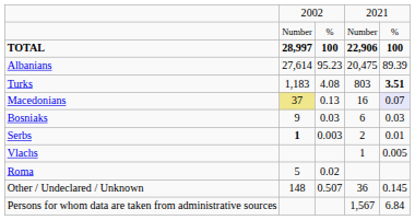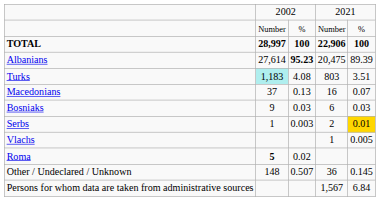Albanians | column 3: normal -> bold
Turks | column 2: no background -> paleturquoise background
Turks | column 5: bold -> normal
Macedonians | column 2: khaki background -> no background
Macedonians | column 5: lavender background -> no background
Serbs | column 2: bold -> normal
Serbs | column 5: no background -> gold background
Roma | column 2: normal -> bold
